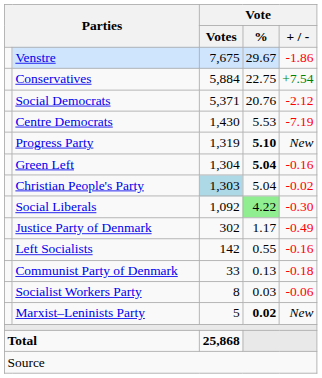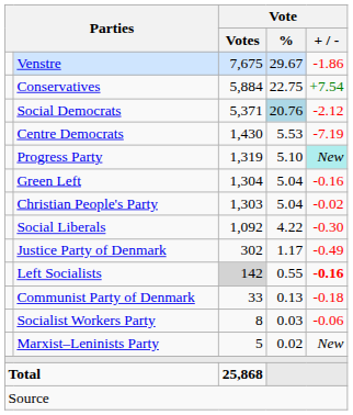Social Democrats | Vote / %: no background -> lightblue background
Progress Party | Vote / %: bold -> normal
Progress Party | Vote / + / -: no background -> paleturquoise background
Green Left | Vote / %: bold -> normal
Christian People's Party | Vote / Votes: lightblue background -> no background
Social Liberals | Vote / %: lightgreen background -> no background
Left Socialists | Vote / Votes: no background -> lightgrey background
Left Socialists | Vote / + / -: normal -> bold
Marxist–Leninists Party | Vote / %: bold -> normal
